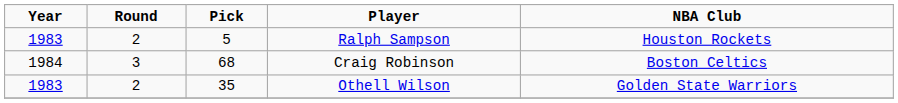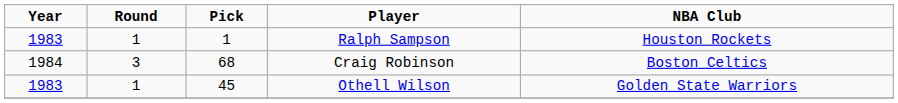Ralph Sampson | Round: 2 -> 1
Ralph Sampson | Pick: 5 -> 1
Othell Wilson | Round: 2 -> 1
Othell Wilson | Pick: 35 -> 45
